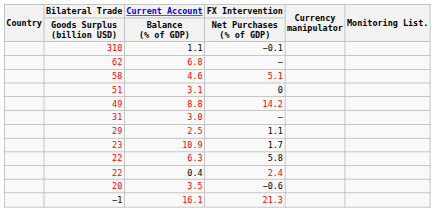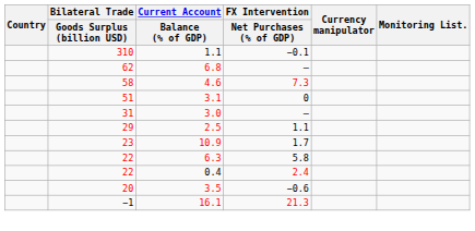4.6 | FX Intervention / Net Purchases (% of GDP): 5.1 -> 7.3
- row: 49 | 8.8 | 14.2
